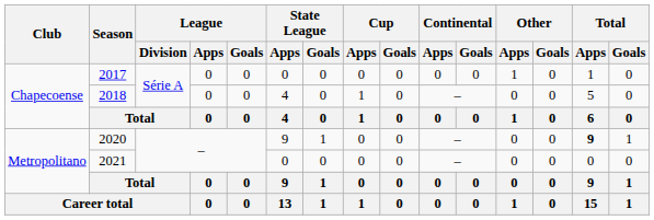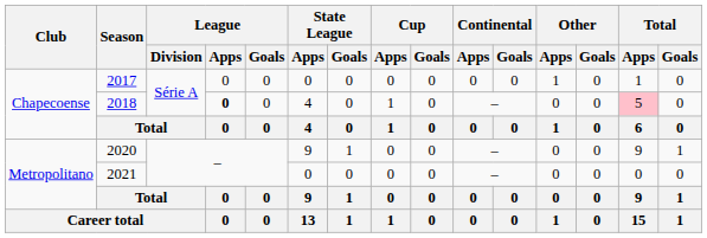2018 | League / Apps: normal -> bold
2018 | Total / Apps: no background -> pink background
2020 | Total / Apps: bold -> normal
